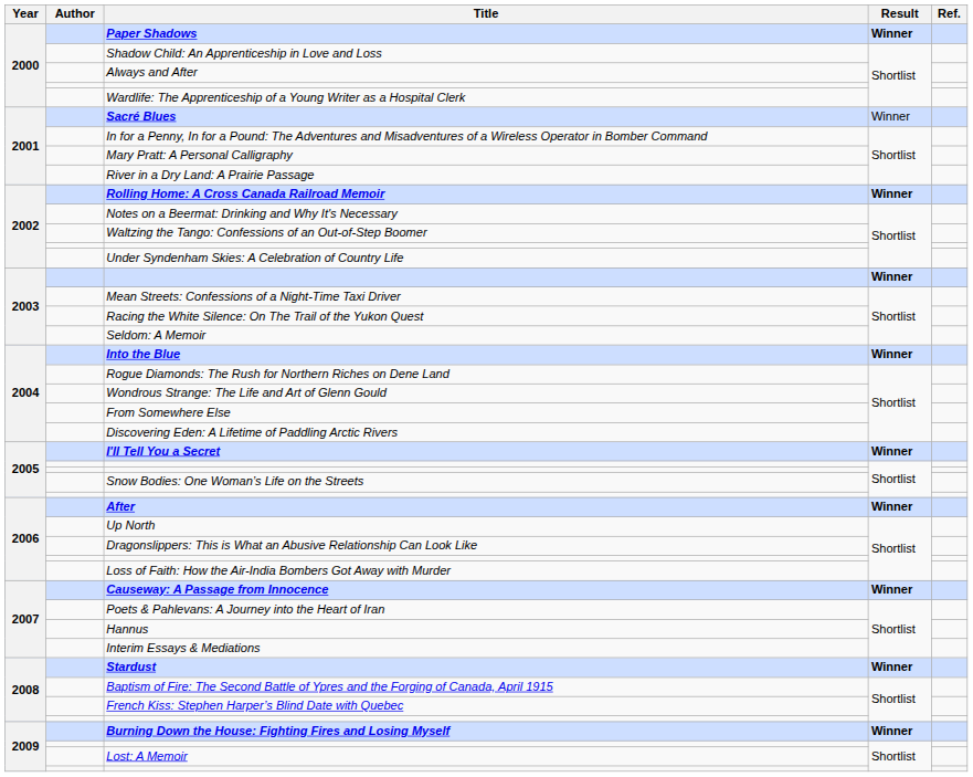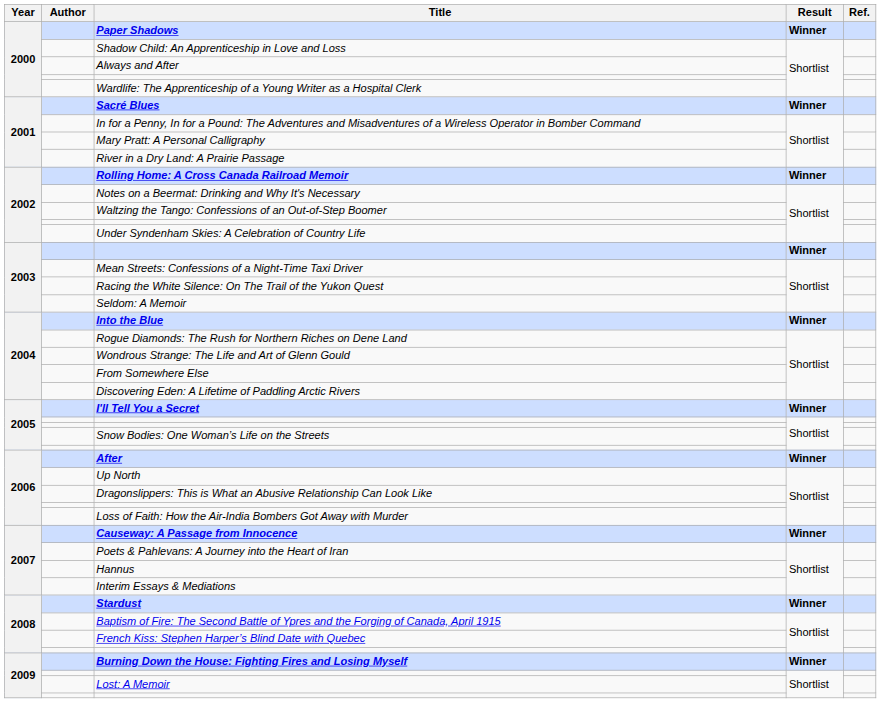Sacré Blues | Result: normal -> bold
